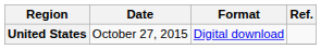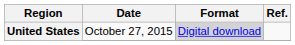United States / October 27, 2015 | Format: no background -> lightgrey background
